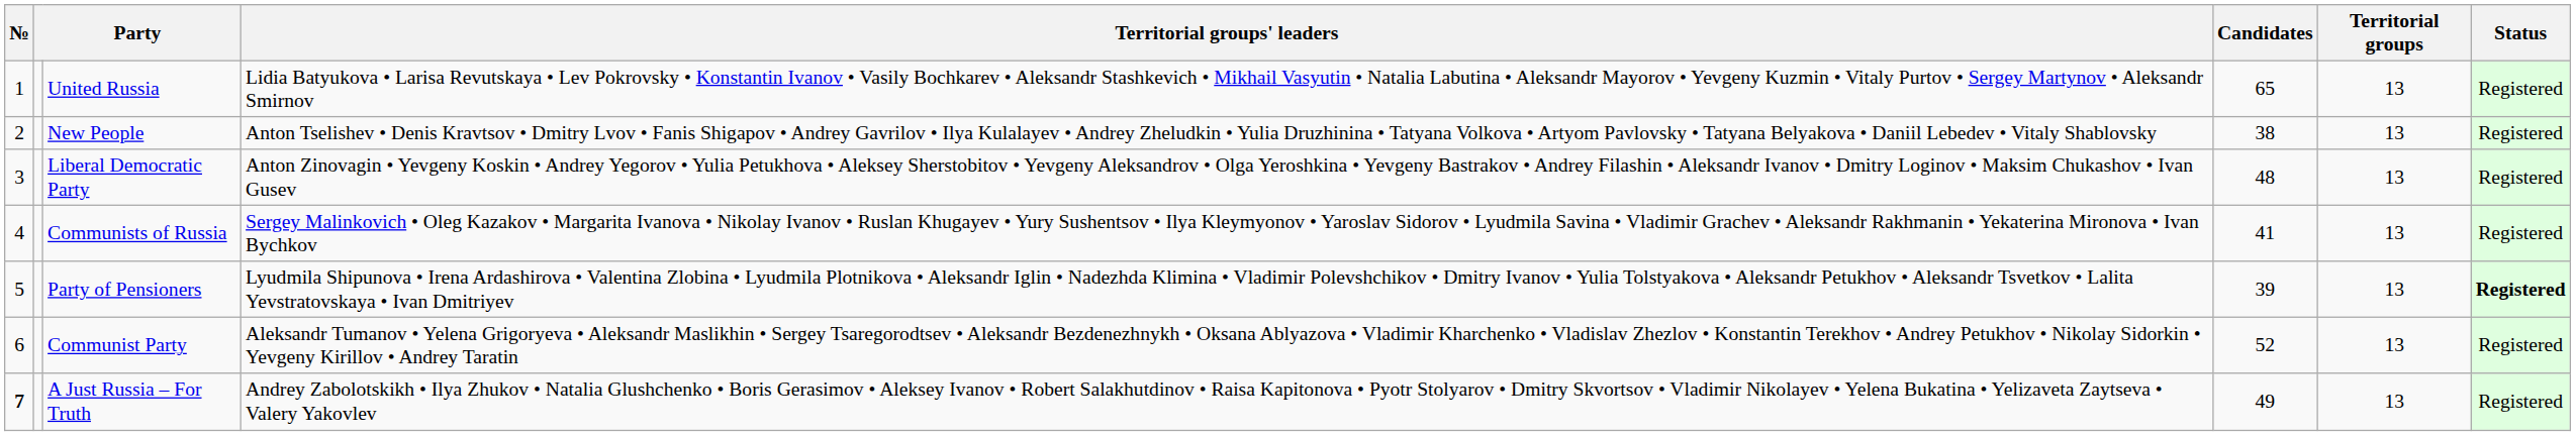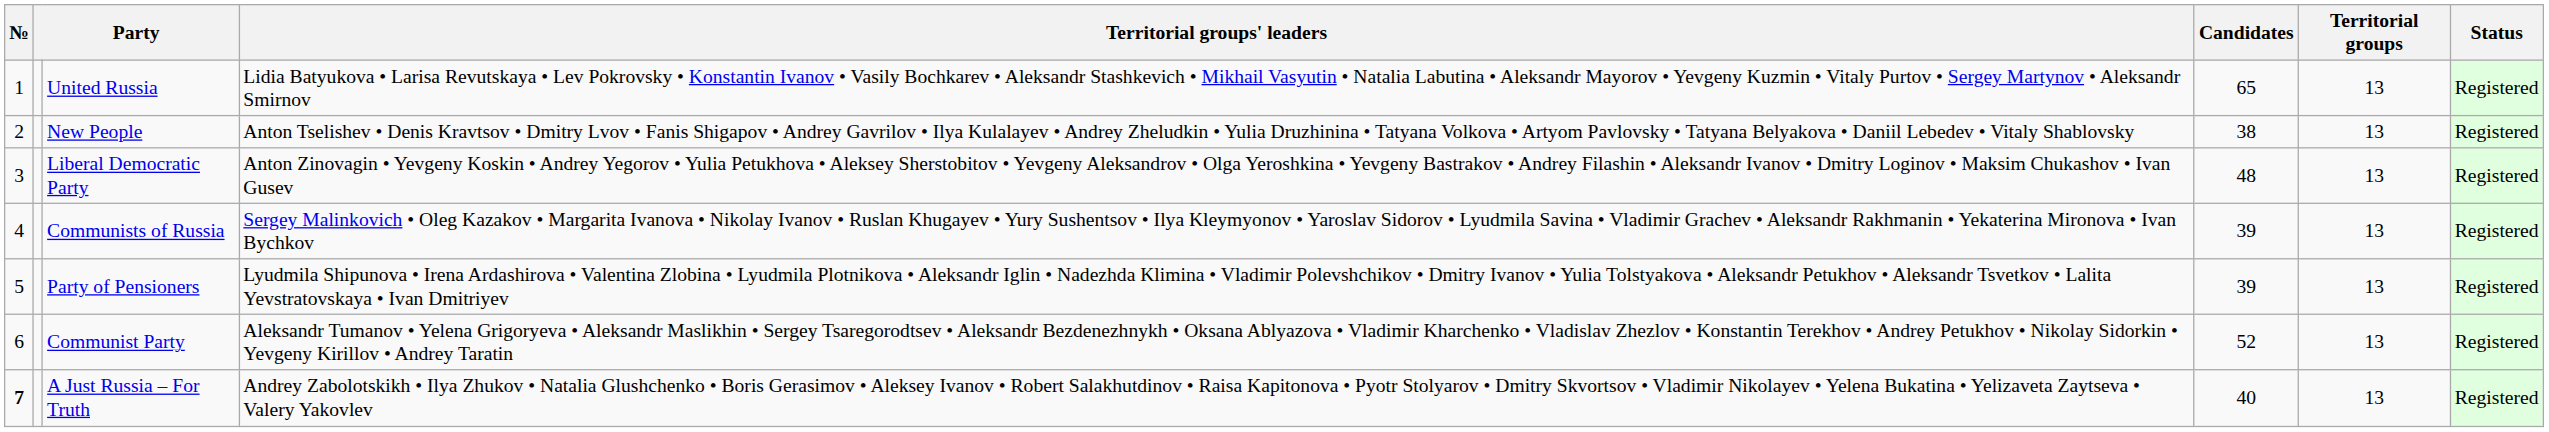Communists of Russia | Candidates: 41 -> 39
Party of Pensioners | Status: bold -> normal
A Just Russia – For Truth | Candidates: 49 -> 40
